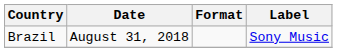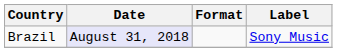Brazil | Date: no background -> lavender background
